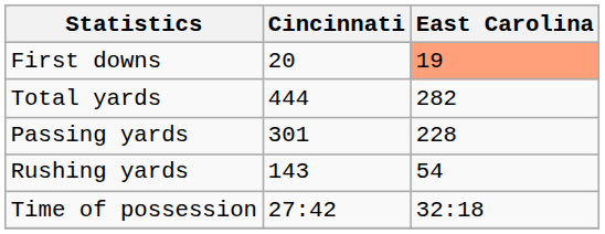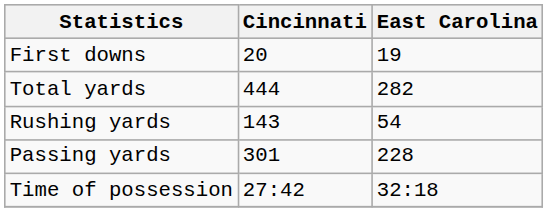First downs | East Carolina: lightsalmon background -> no background
rows swapped: Rushing yards <-> Passing yards
